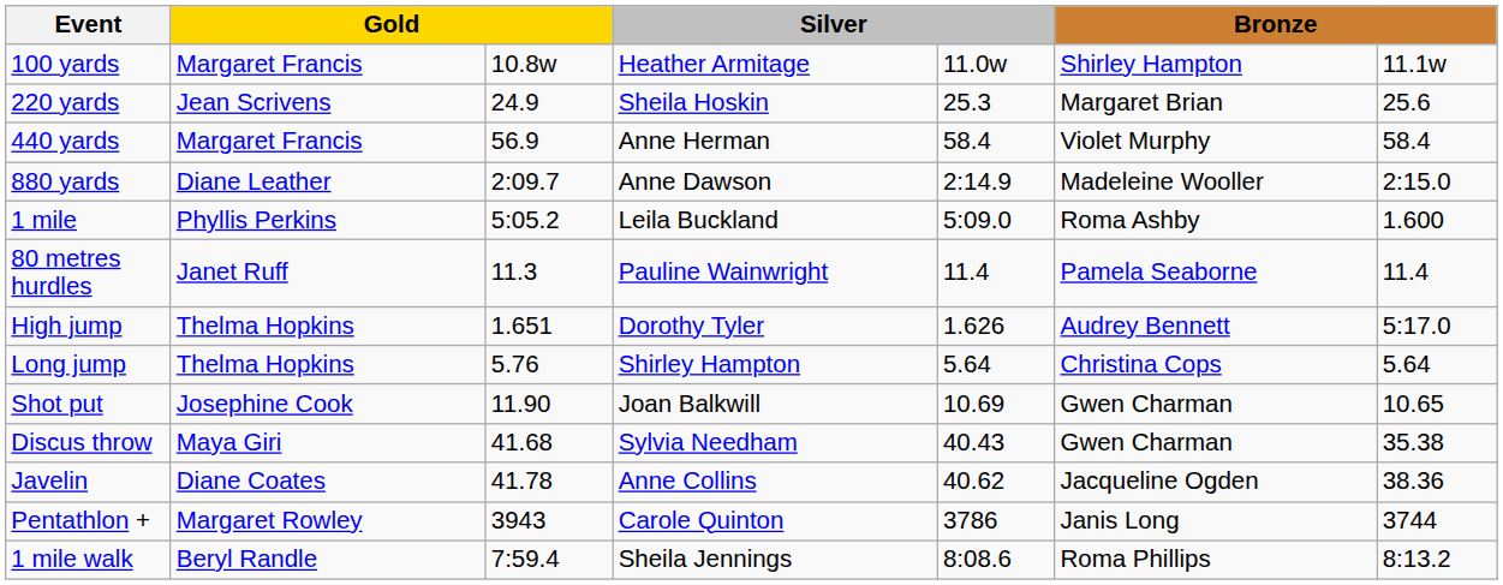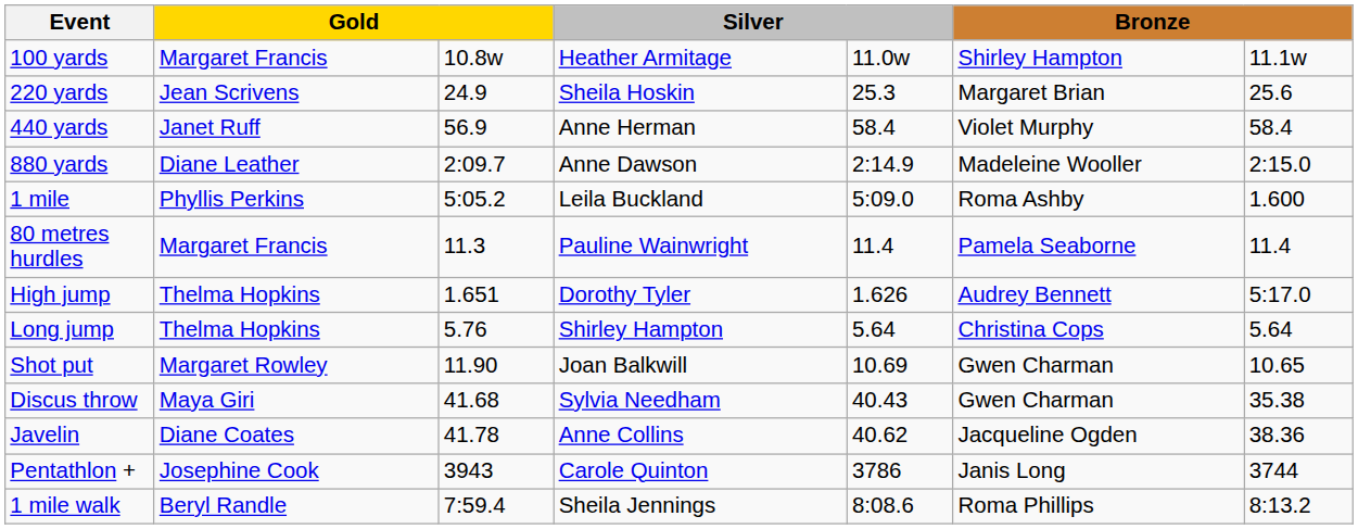440 yards | column 2: Margaret Francis -> Janet Ruff
80 metres hurdles | column 2: Janet Ruff -> Margaret Francis
Shot put | column 2: Josephine Cook -> Margaret Rowley
Pentathlon + | column 2: Margaret Rowley -> Josephine Cook
